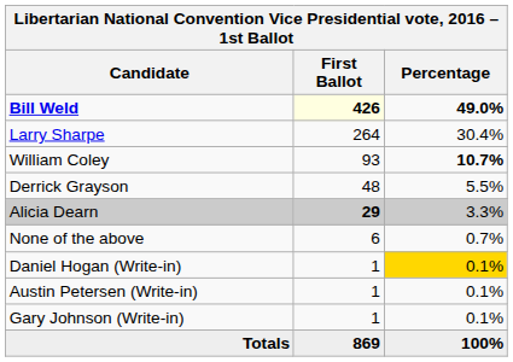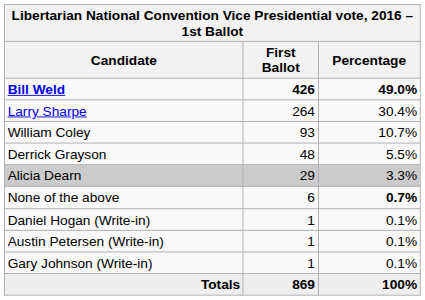Bill Weld | First Ballot: lightyellow background -> no background
William Coley | Percentage: bold -> normal
Alicia Dearn | First Ballot: bold -> normal
None of the above | Percentage: normal -> bold
Daniel Hogan (Write-in) | Percentage: gold background -> no background
